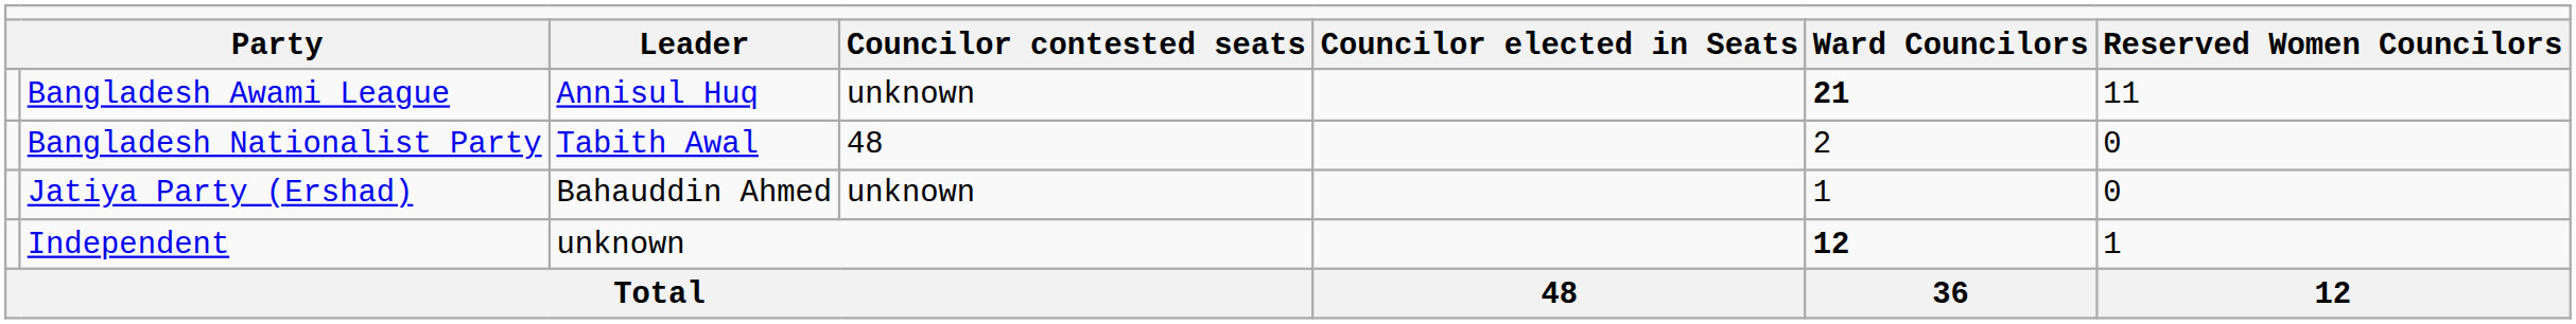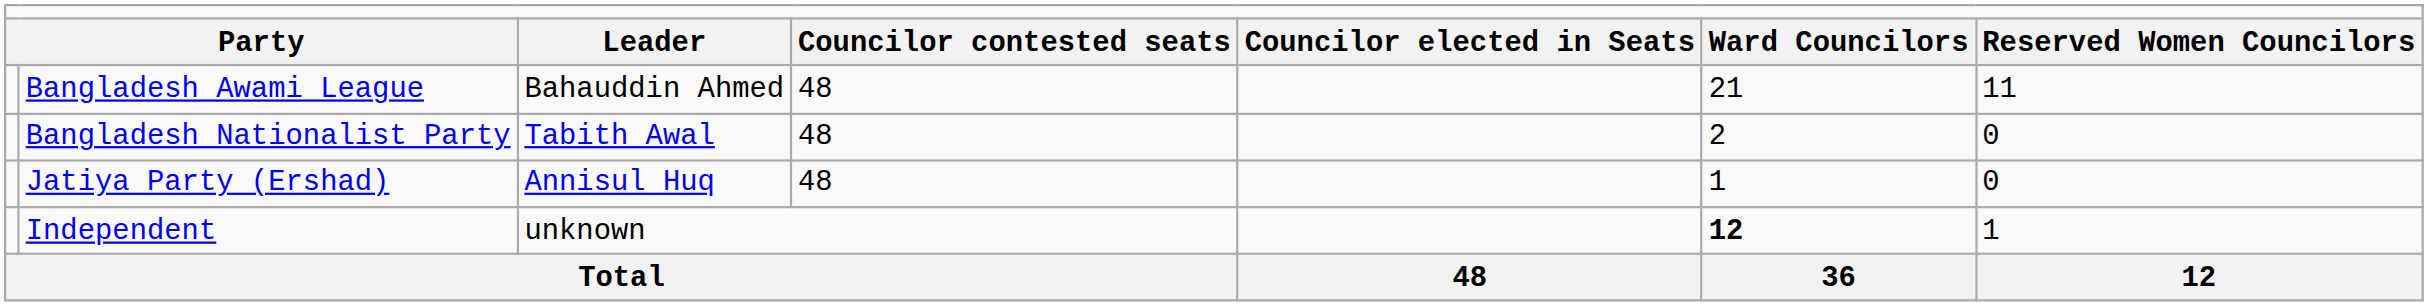Bangladesh Awami League | column 3: Annisul Huq -> Bahauddin Ahmed
Bangladesh Awami League | column 4: unknown -> 48
Bangladesh Awami League | column 6: bold -> normal
Jatiya Party (Ershad) | column 3: Bahauddin Ahmed -> Annisul Huq
Jatiya Party (Ershad) | column 4: unknown -> 48
